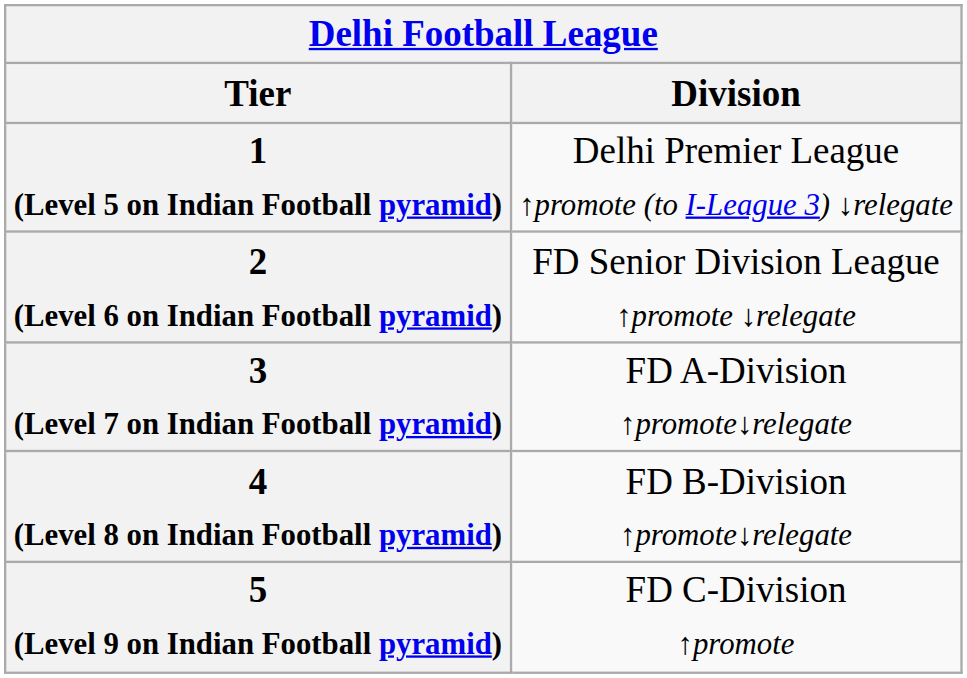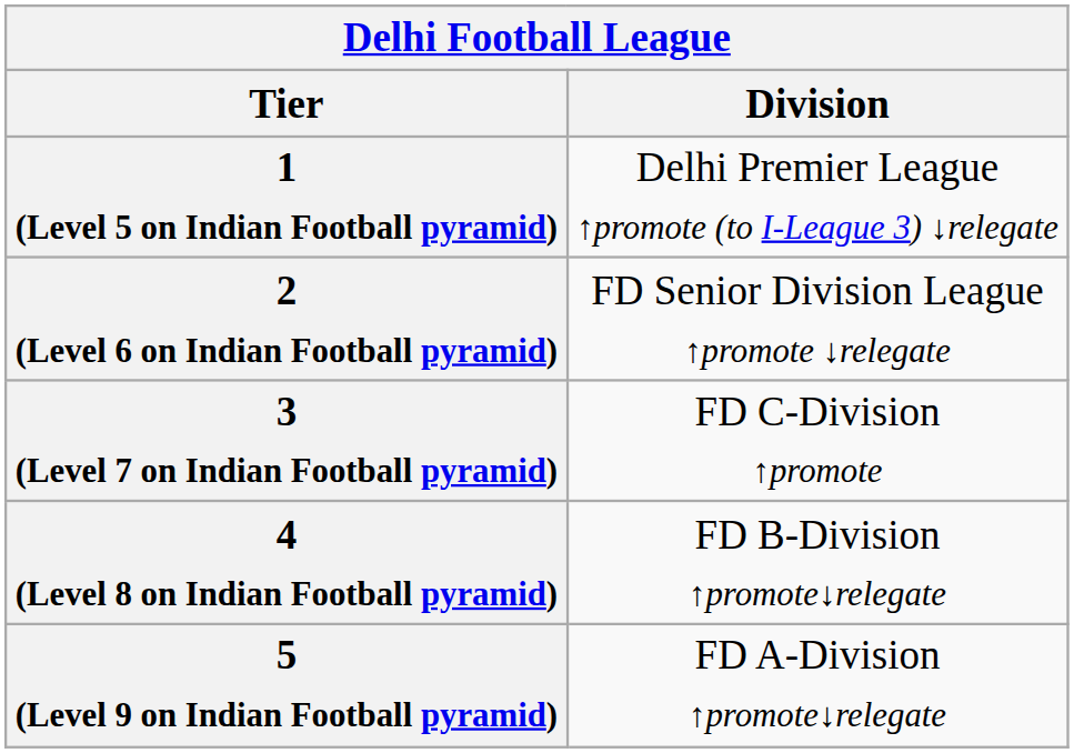3 (Level 7 on Indian Football pyramid) | Division: FD A-Division ↑promote↓relegate -> FD C-Division ↑promote
5 (Level 9 on Indian Football pyramid) | Division: FD C-Division ↑promote -> FD A-Division ↑promote↓relegate
